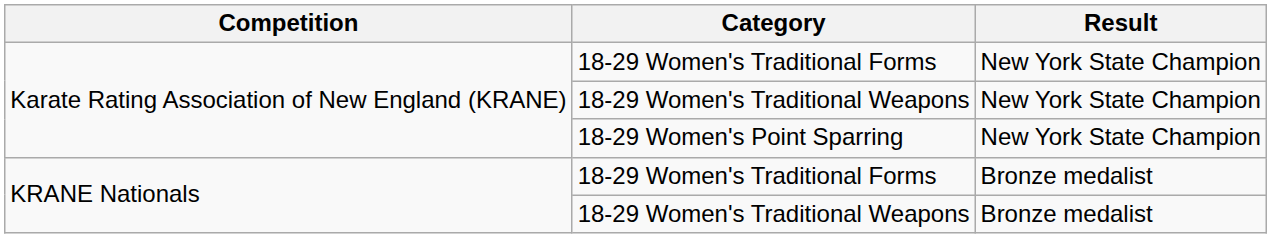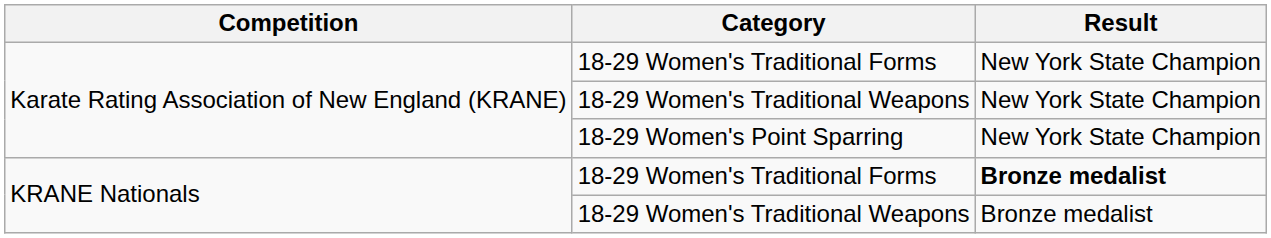KRANE Nationals / 18-29 Women's Traditional Forms | Result: normal -> bold
